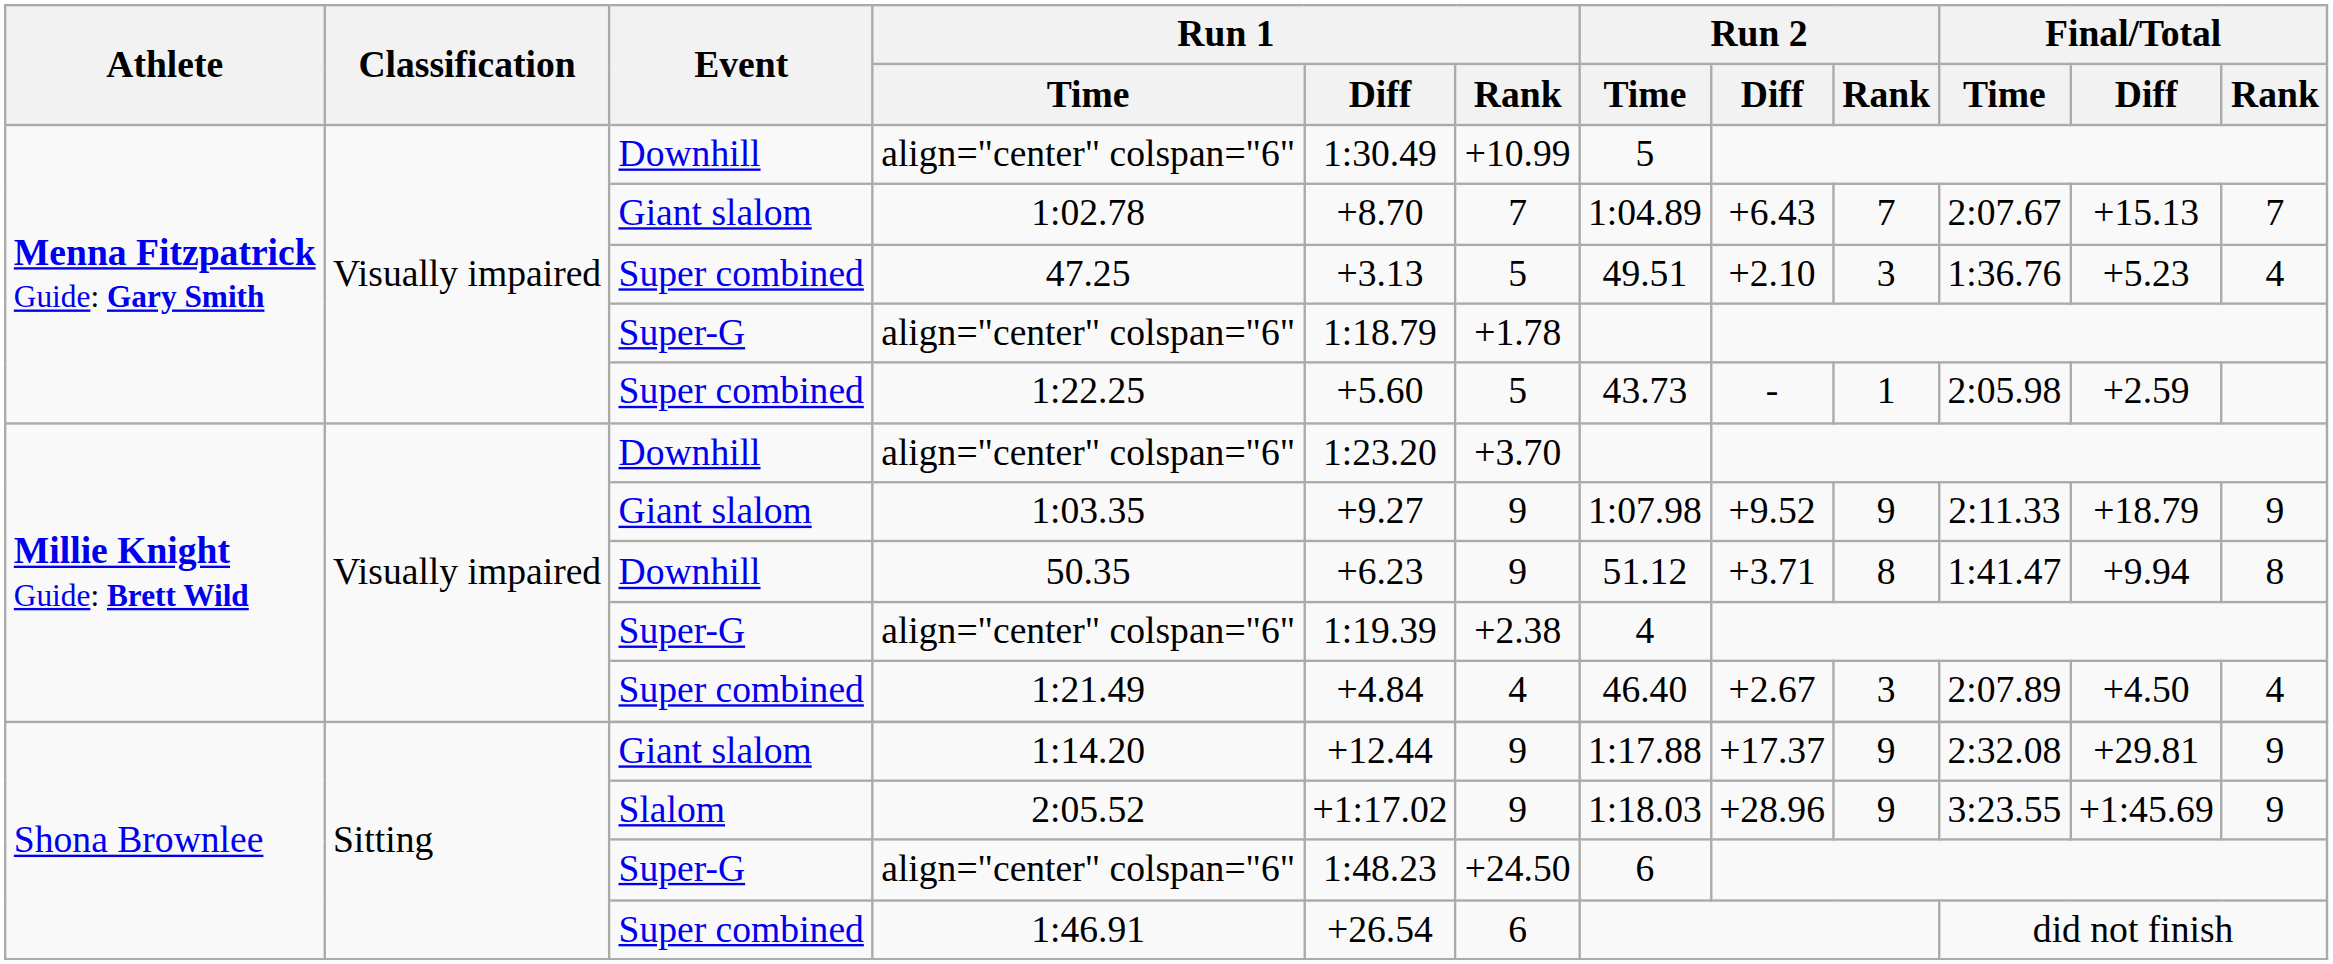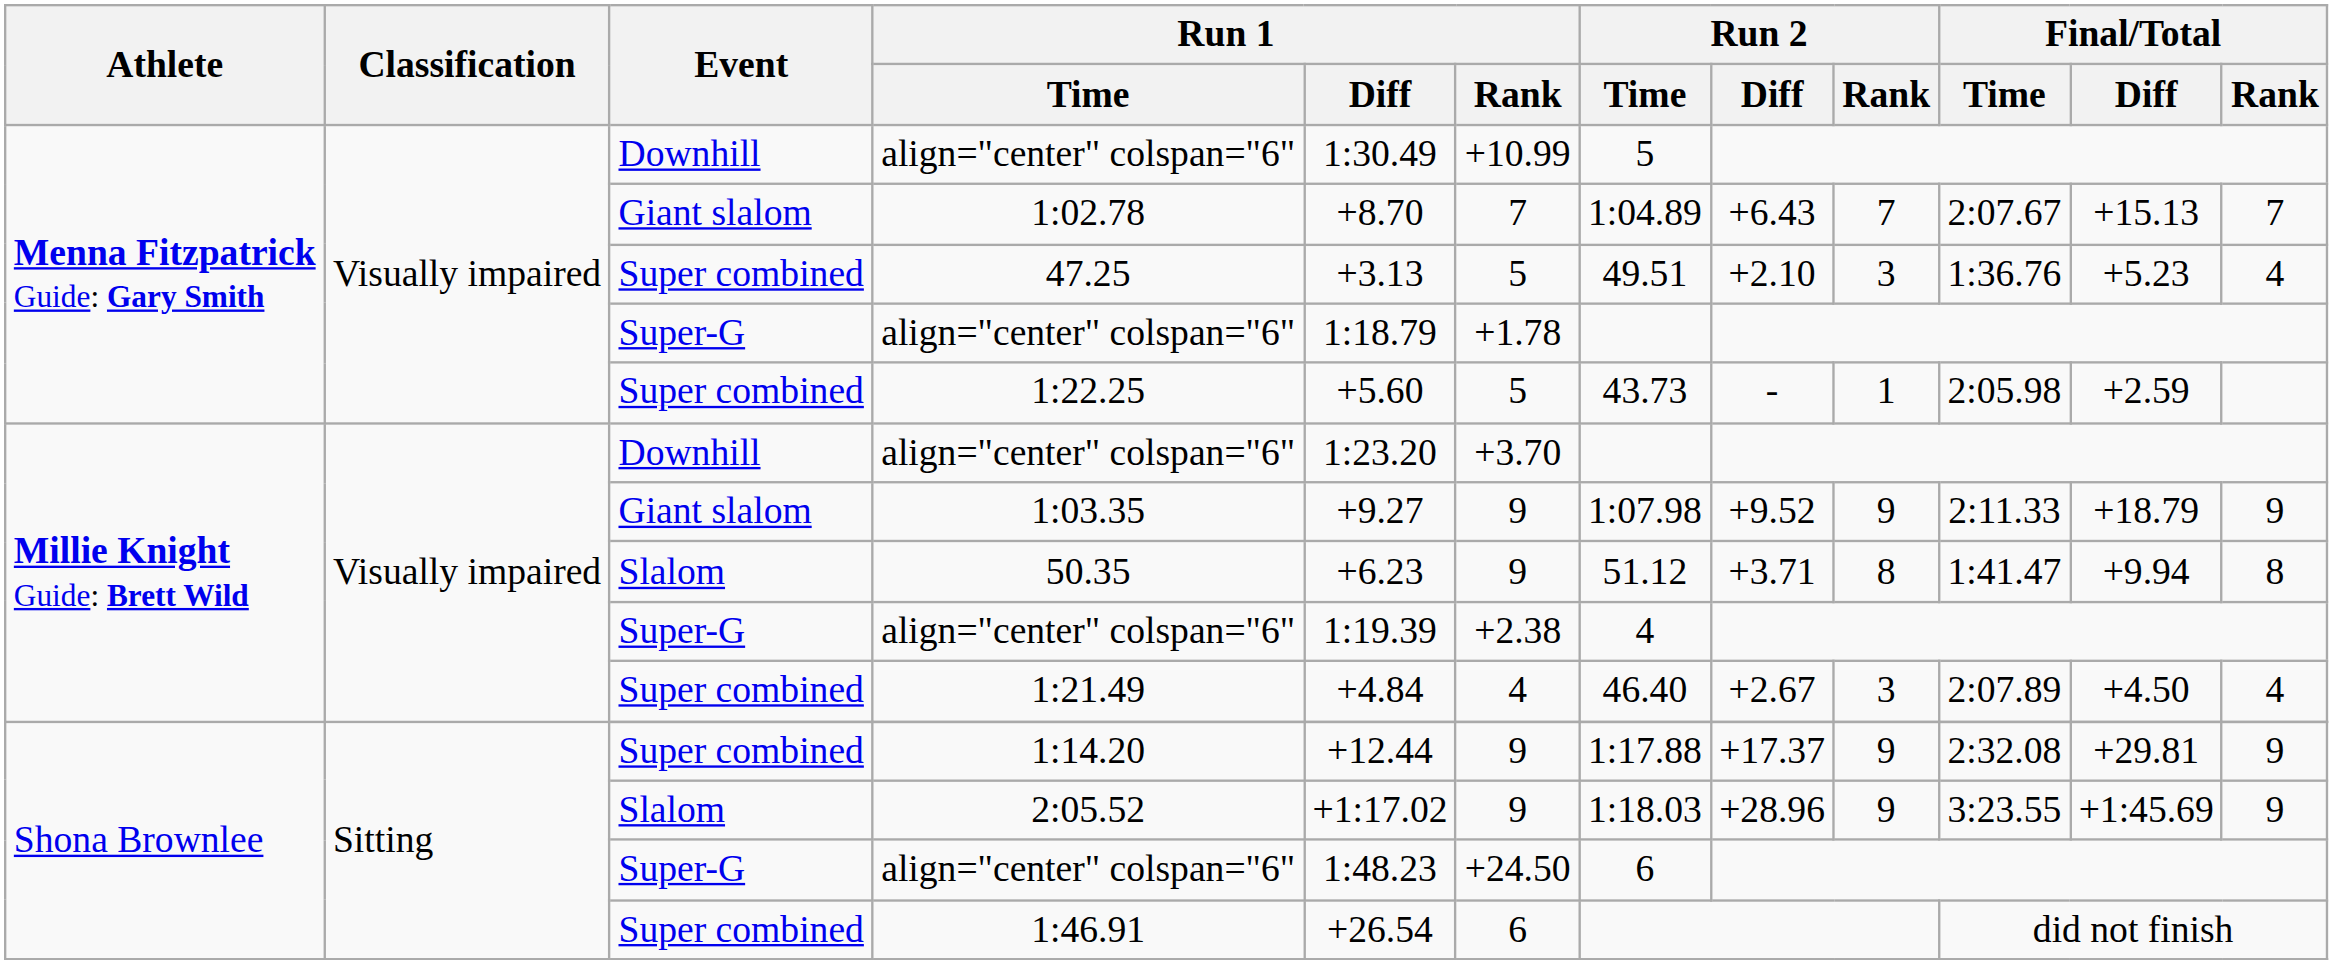50.35 | Event: Downhill -> Slalom
1:14.20 | Event: Giant slalom -> Super combined
